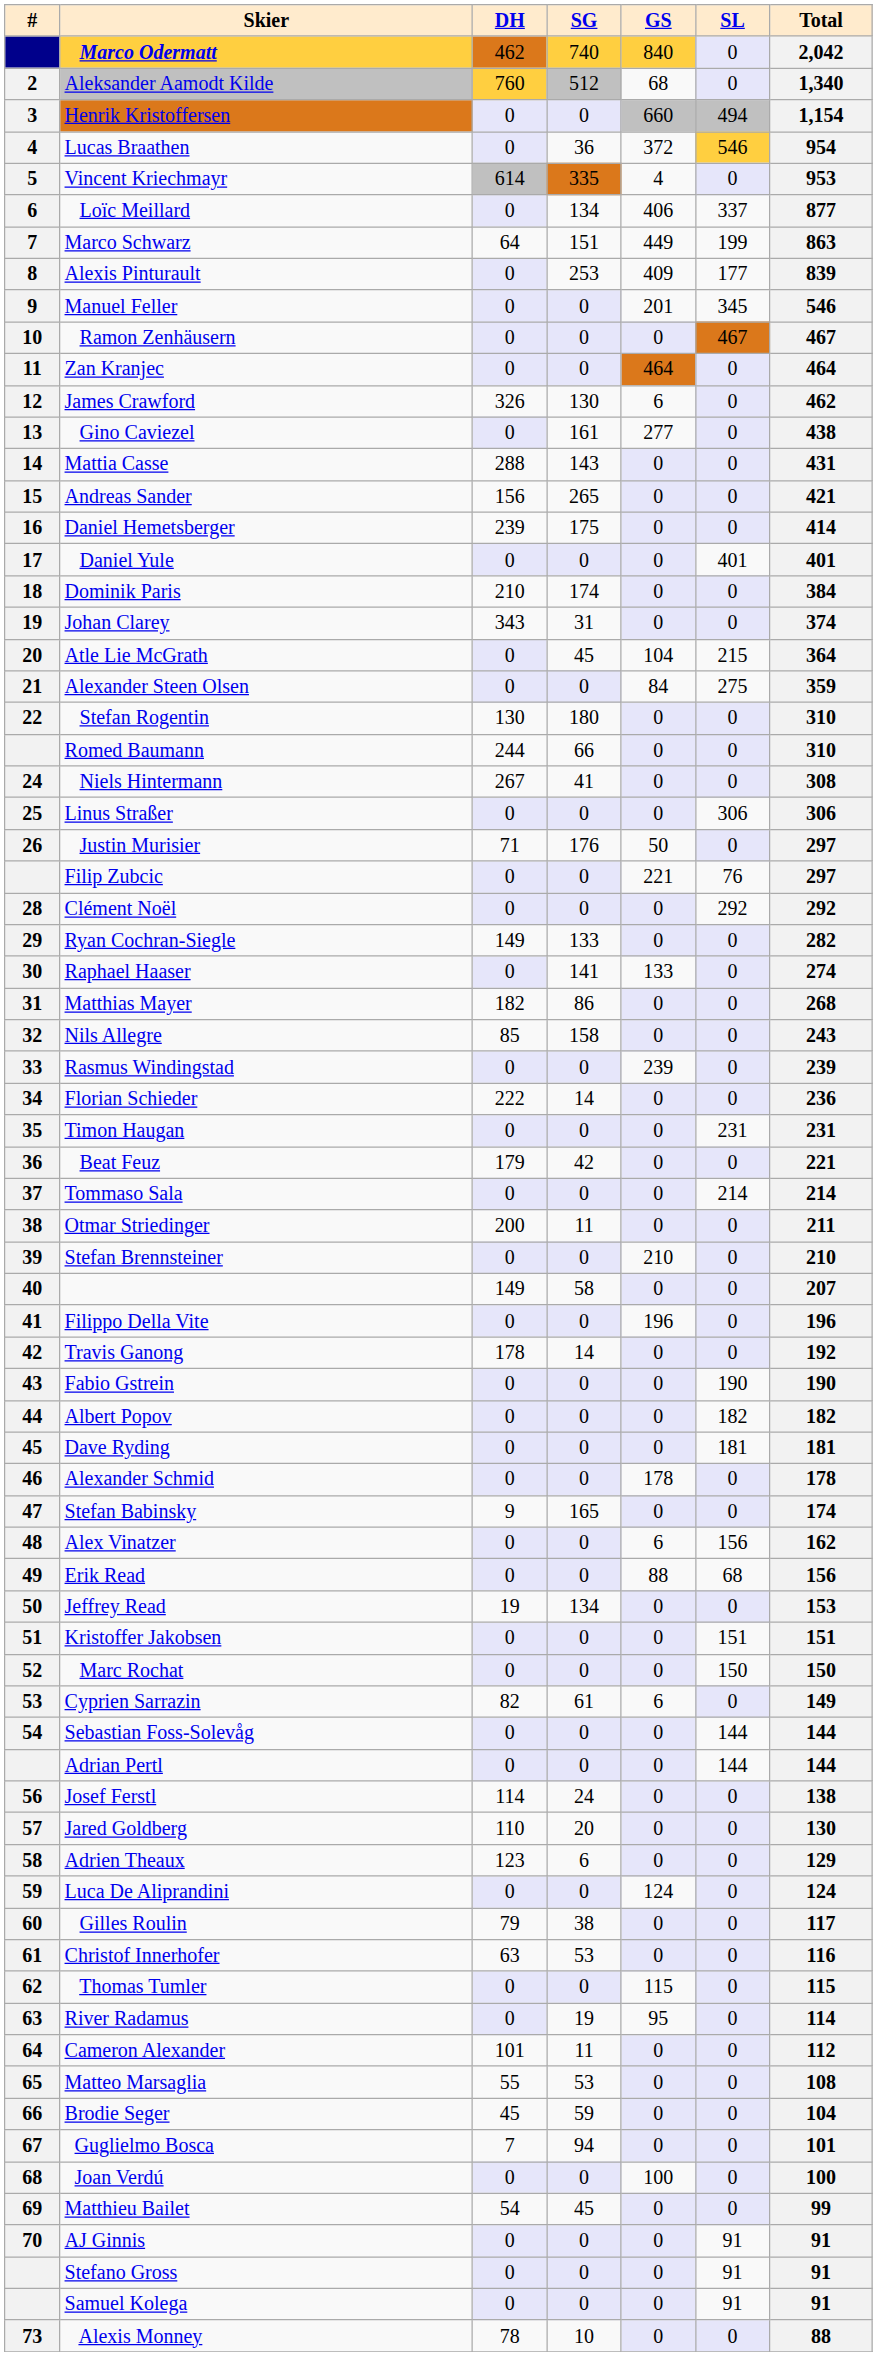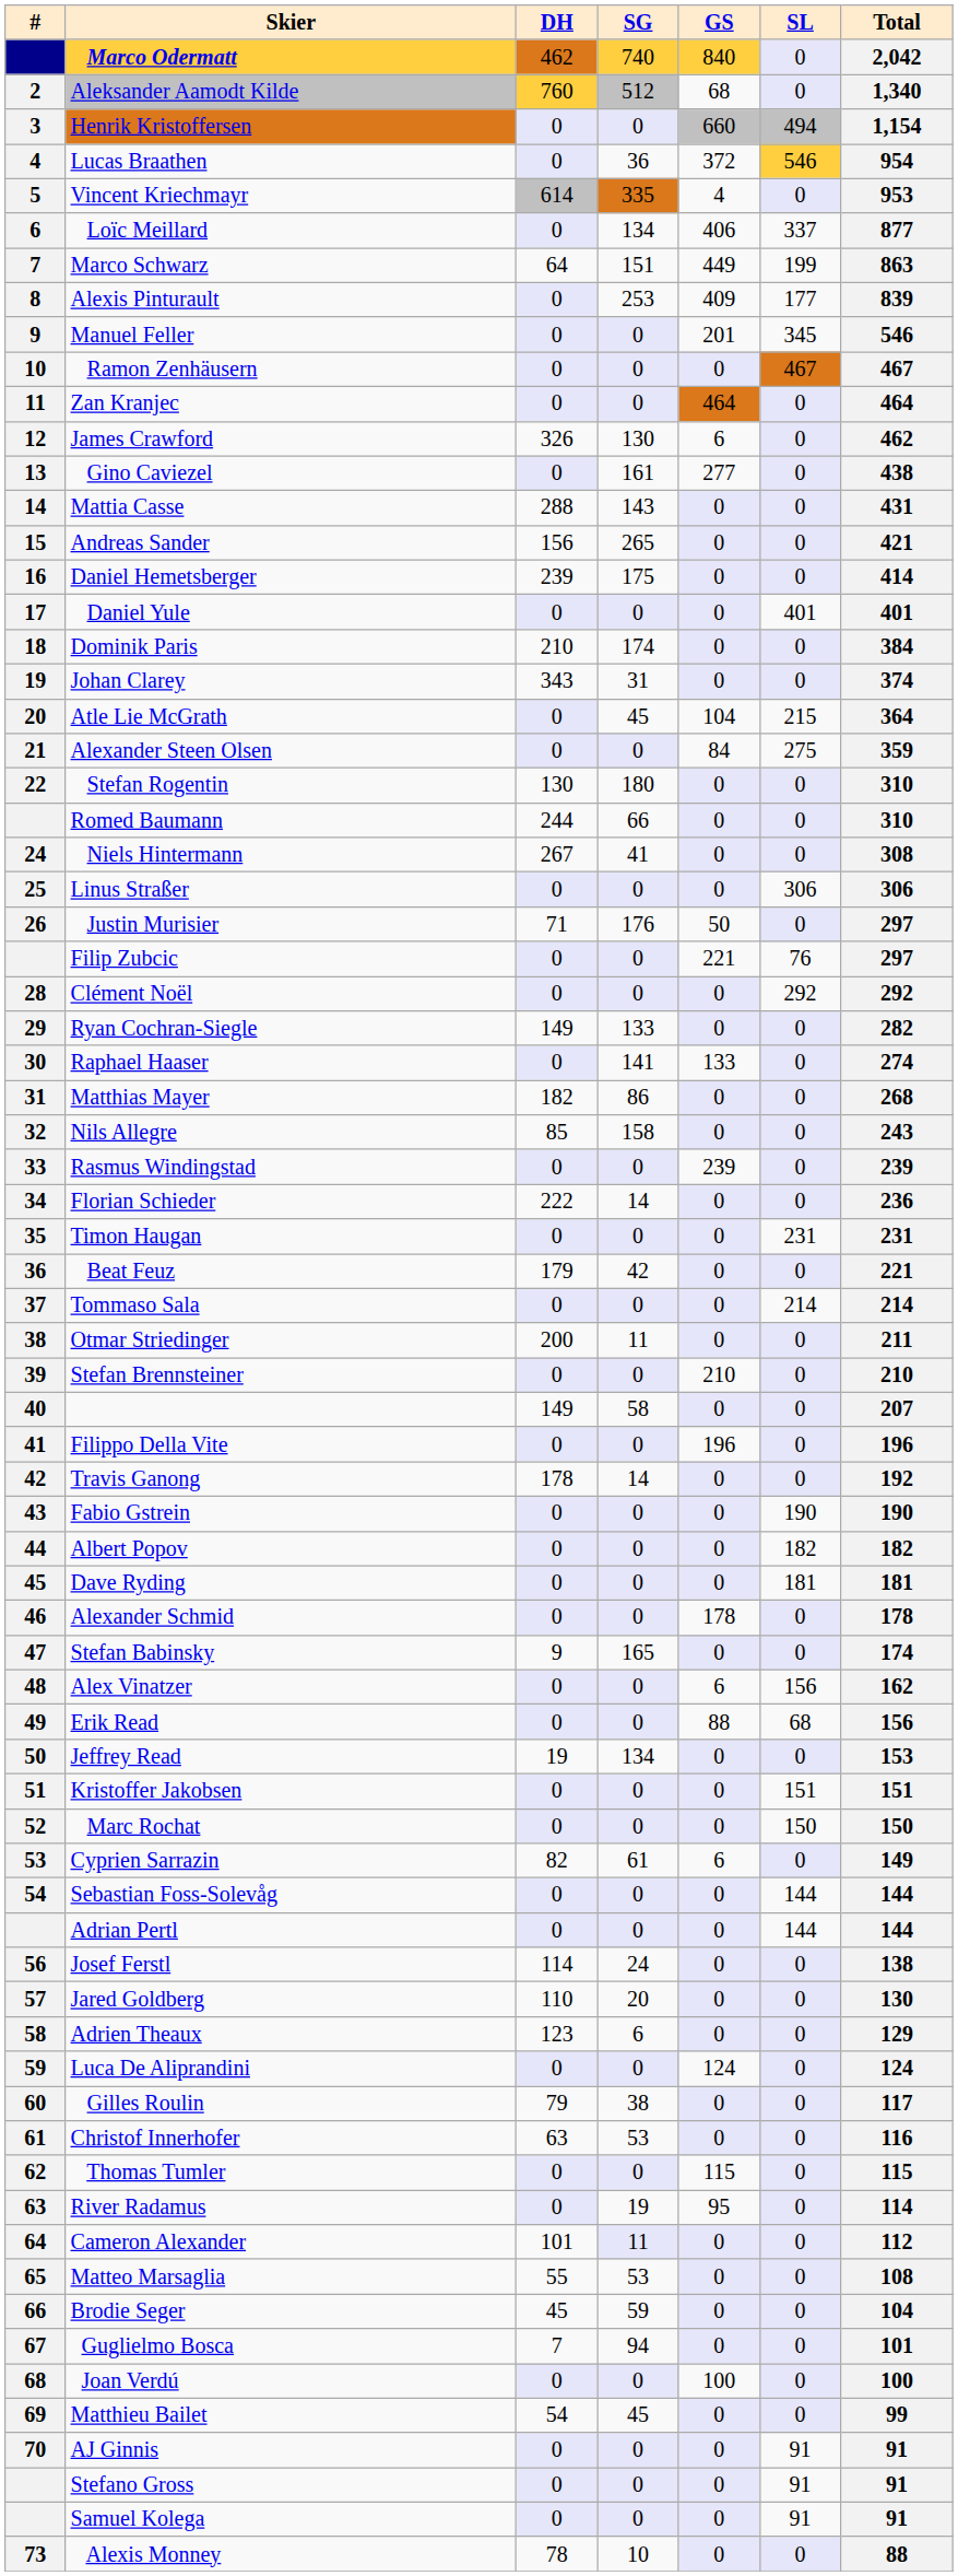Cameron Alexander | column 4: no background -> lavender background
